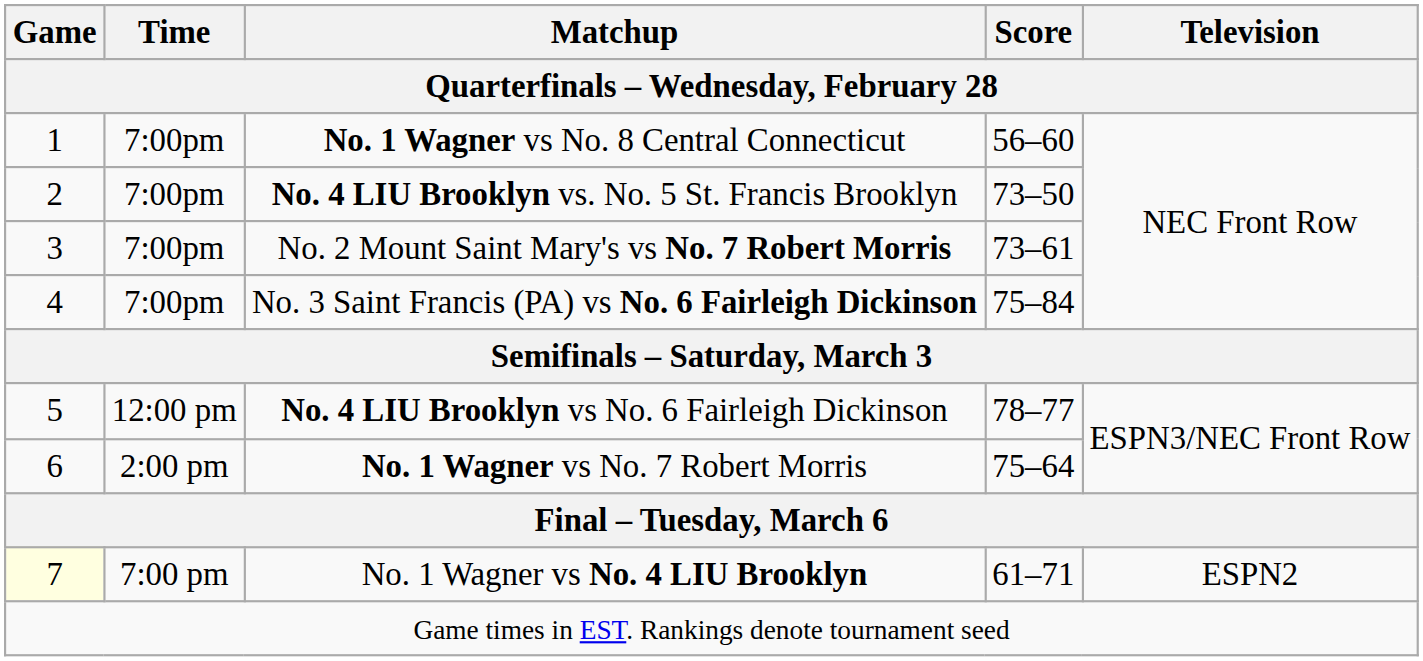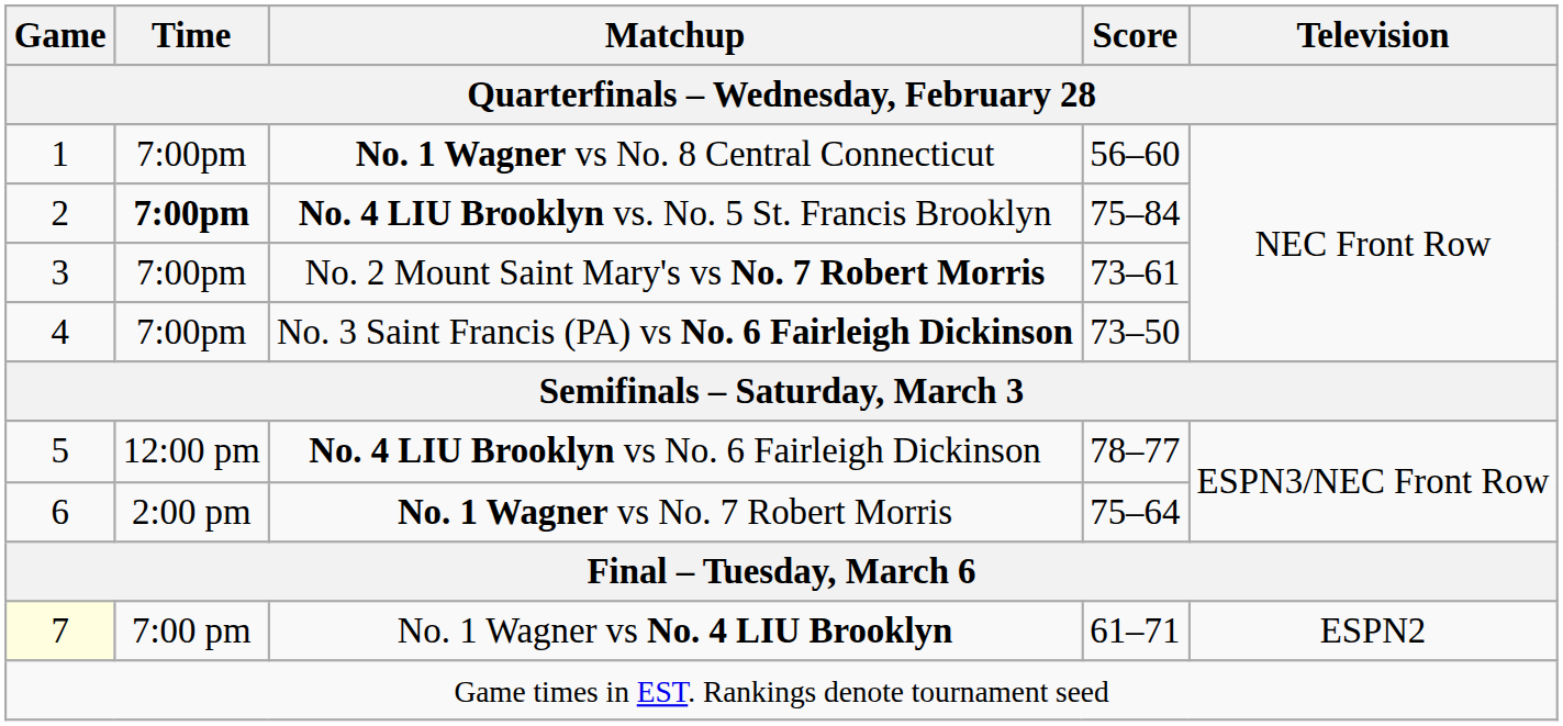No. 4 LIU Brooklyn vs. No. 5 St. Francis Brooklyn | Time: normal -> bold
No. 4 LIU Brooklyn vs. No. 5 St. Francis Brooklyn | Score: 73–50 -> 75–84
No. 3 Saint Francis (PA) vs No. 6 Fairleigh Dickinson | Score: 75–84 -> 73–50
